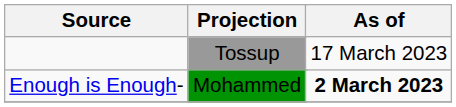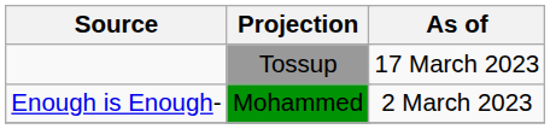Enough is Enough- | As of: bold -> normal
